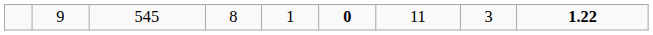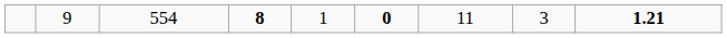row 1 | column 3: 545 -> 554
row 1 | column 4: normal -> bold
row 1 | column 9: 1.22 -> 1.21
